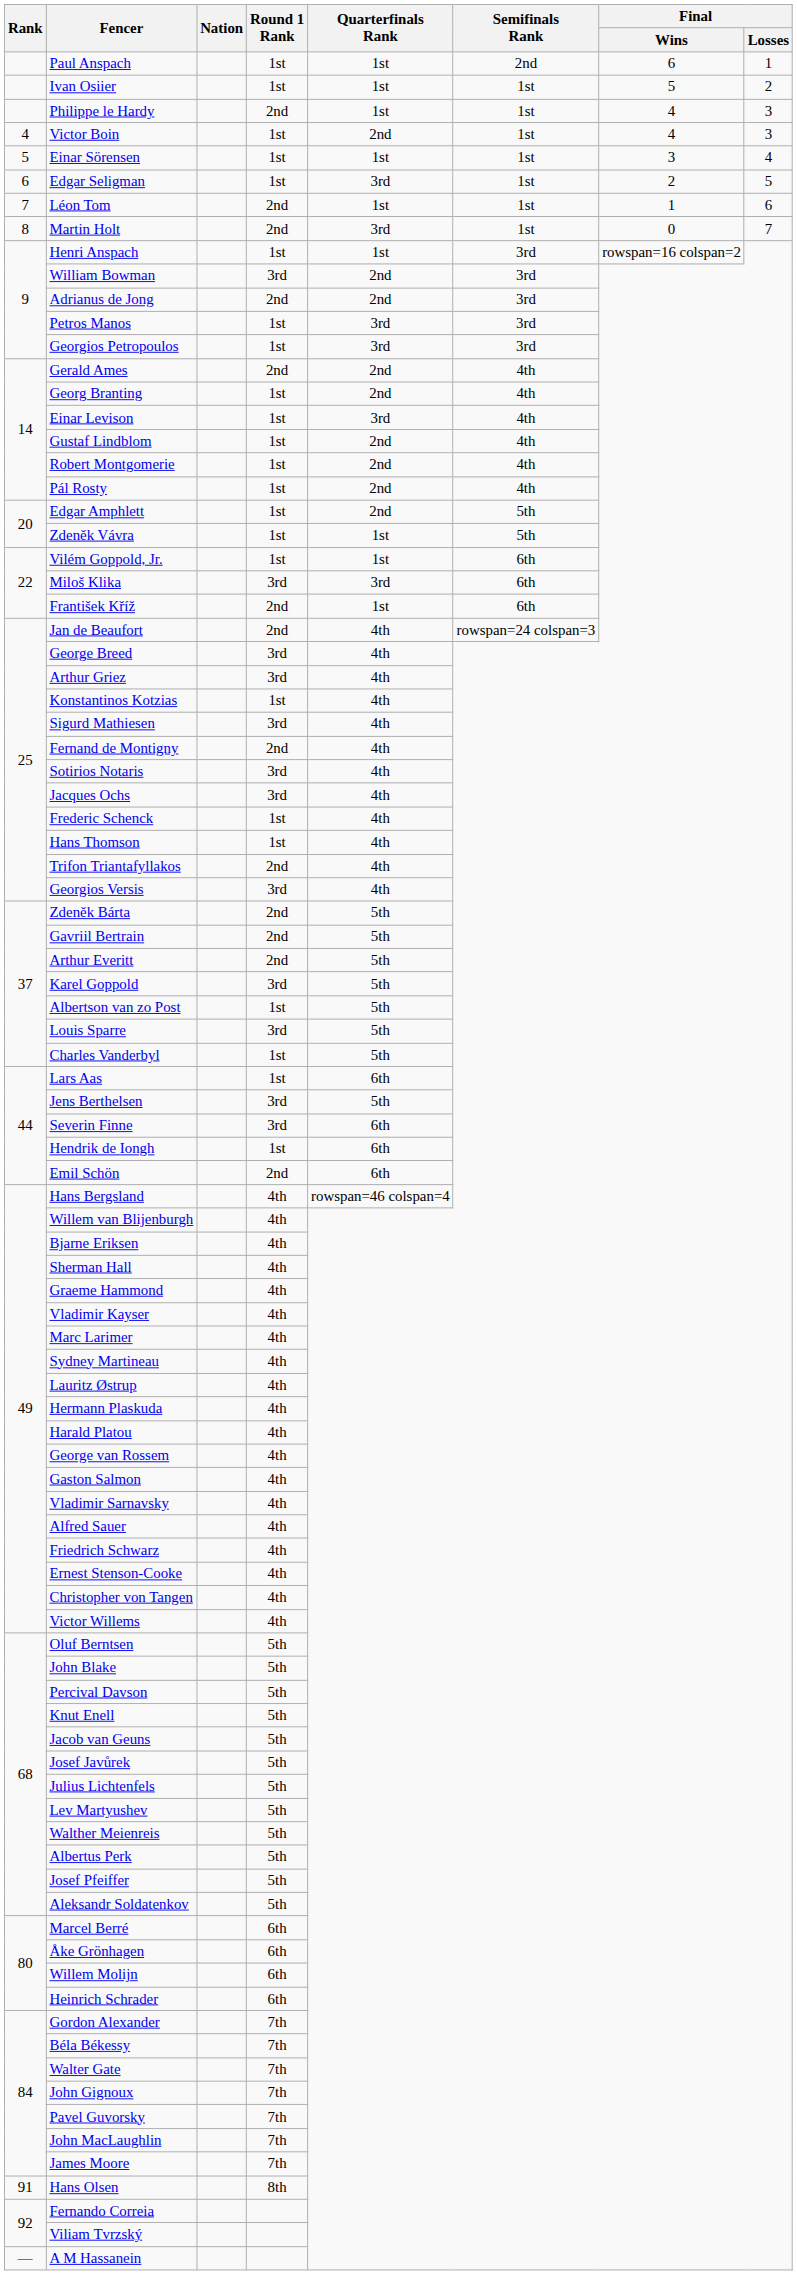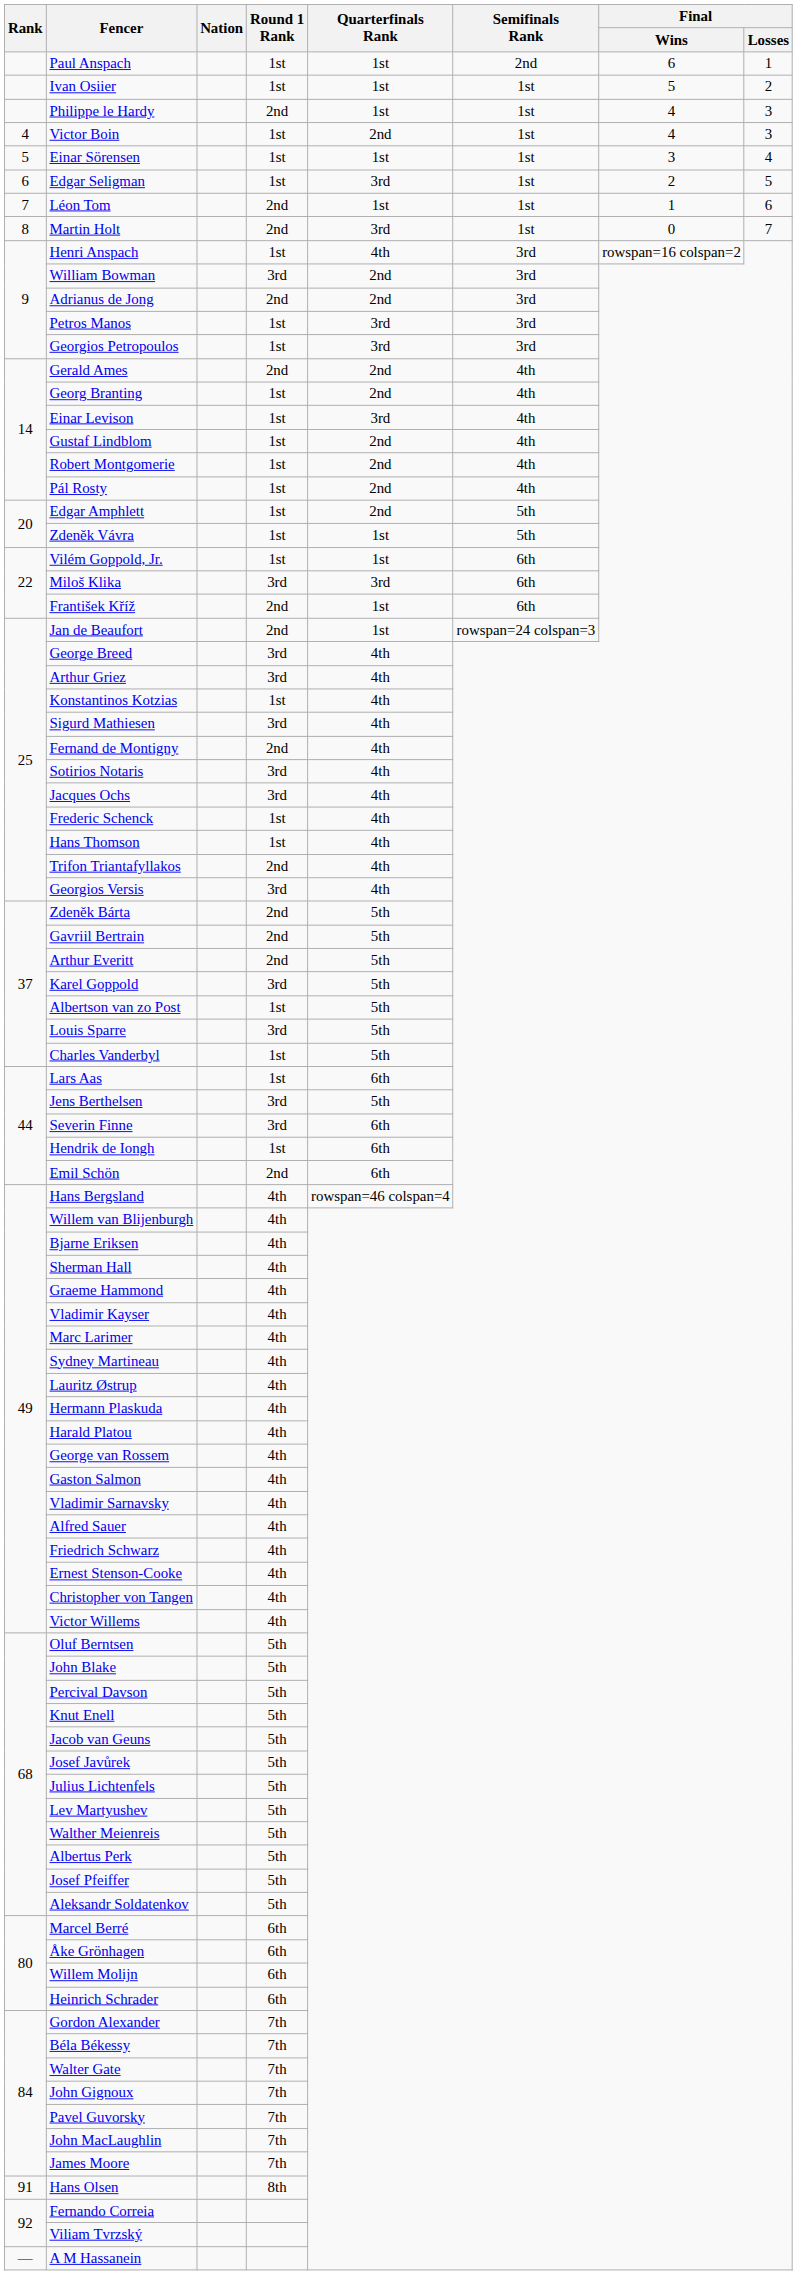Henri Anspach | Quarterfinals Rank: 1st -> 4th
Jan de Beaufort | Quarterfinals Rank: 4th -> 1st
